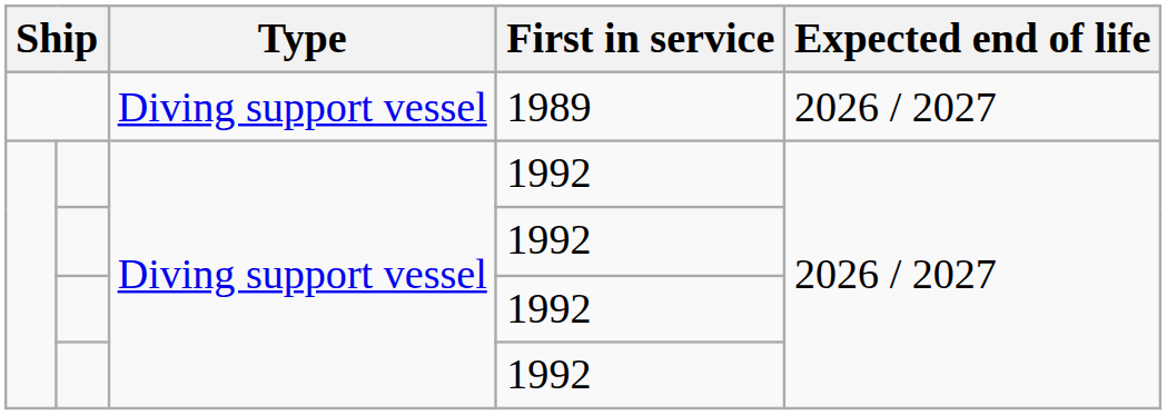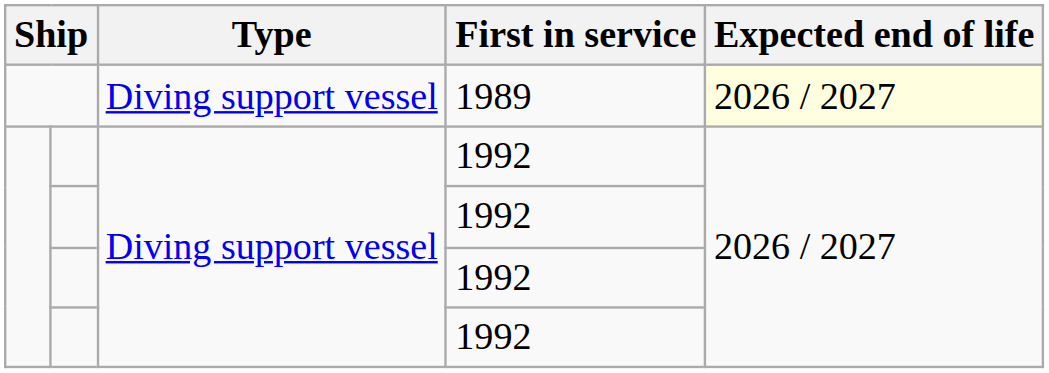1989 | Expected end of life: no background -> lightyellow background
